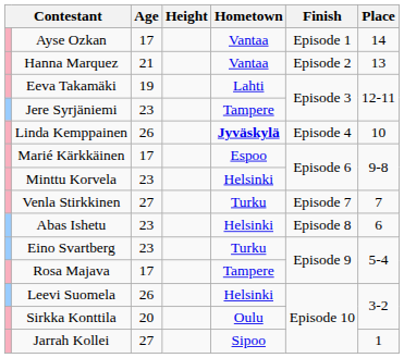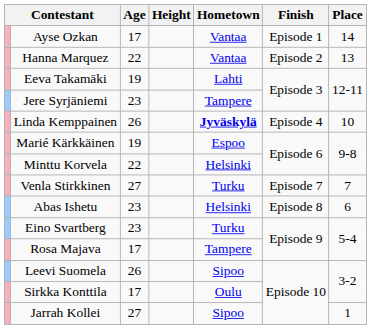Hanna Marquez | Age: 21 -> 22
Marié Kärkkäinen | Age: 17 -> 19
Minttu Korvela | Age: 23 -> 22
Leevi Suomela | Hometown: Helsinki -> Sipoo
Sirkka Konttila | Age: 20 -> 17
